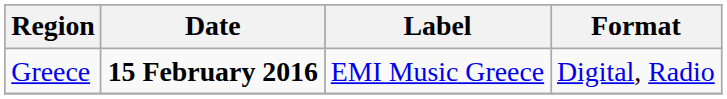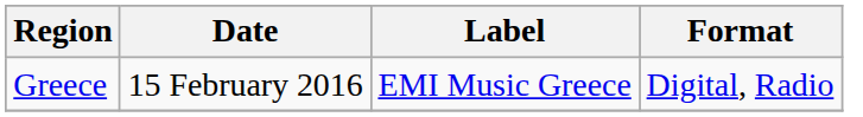Greece | Date: bold -> normal
